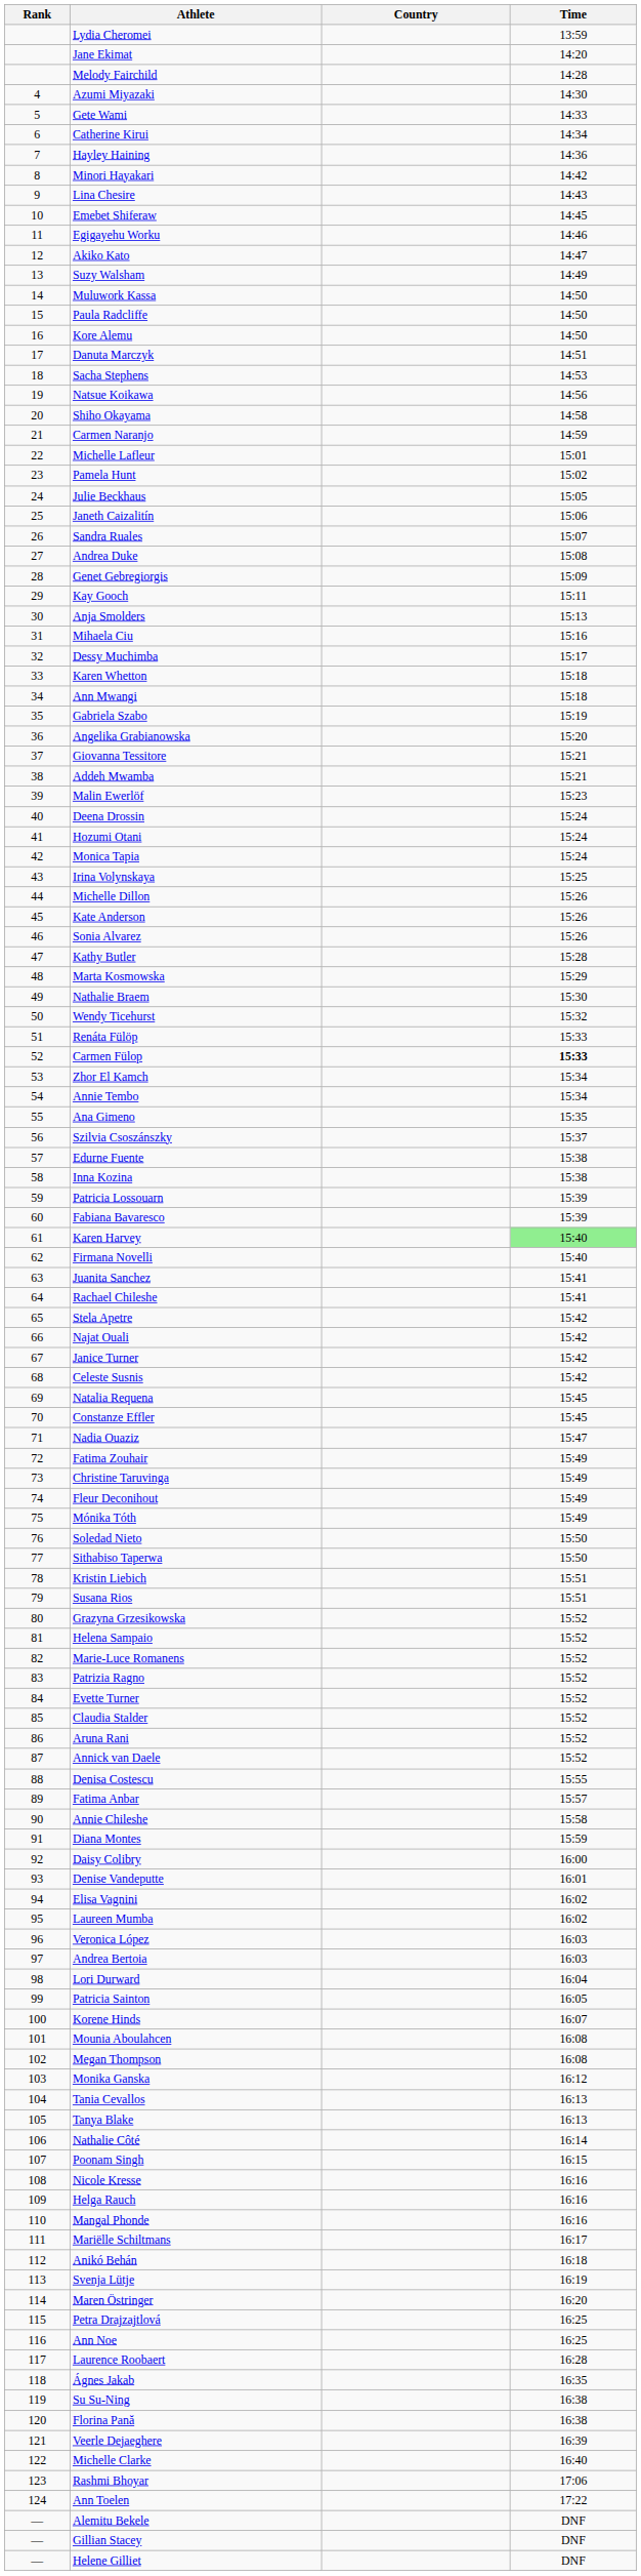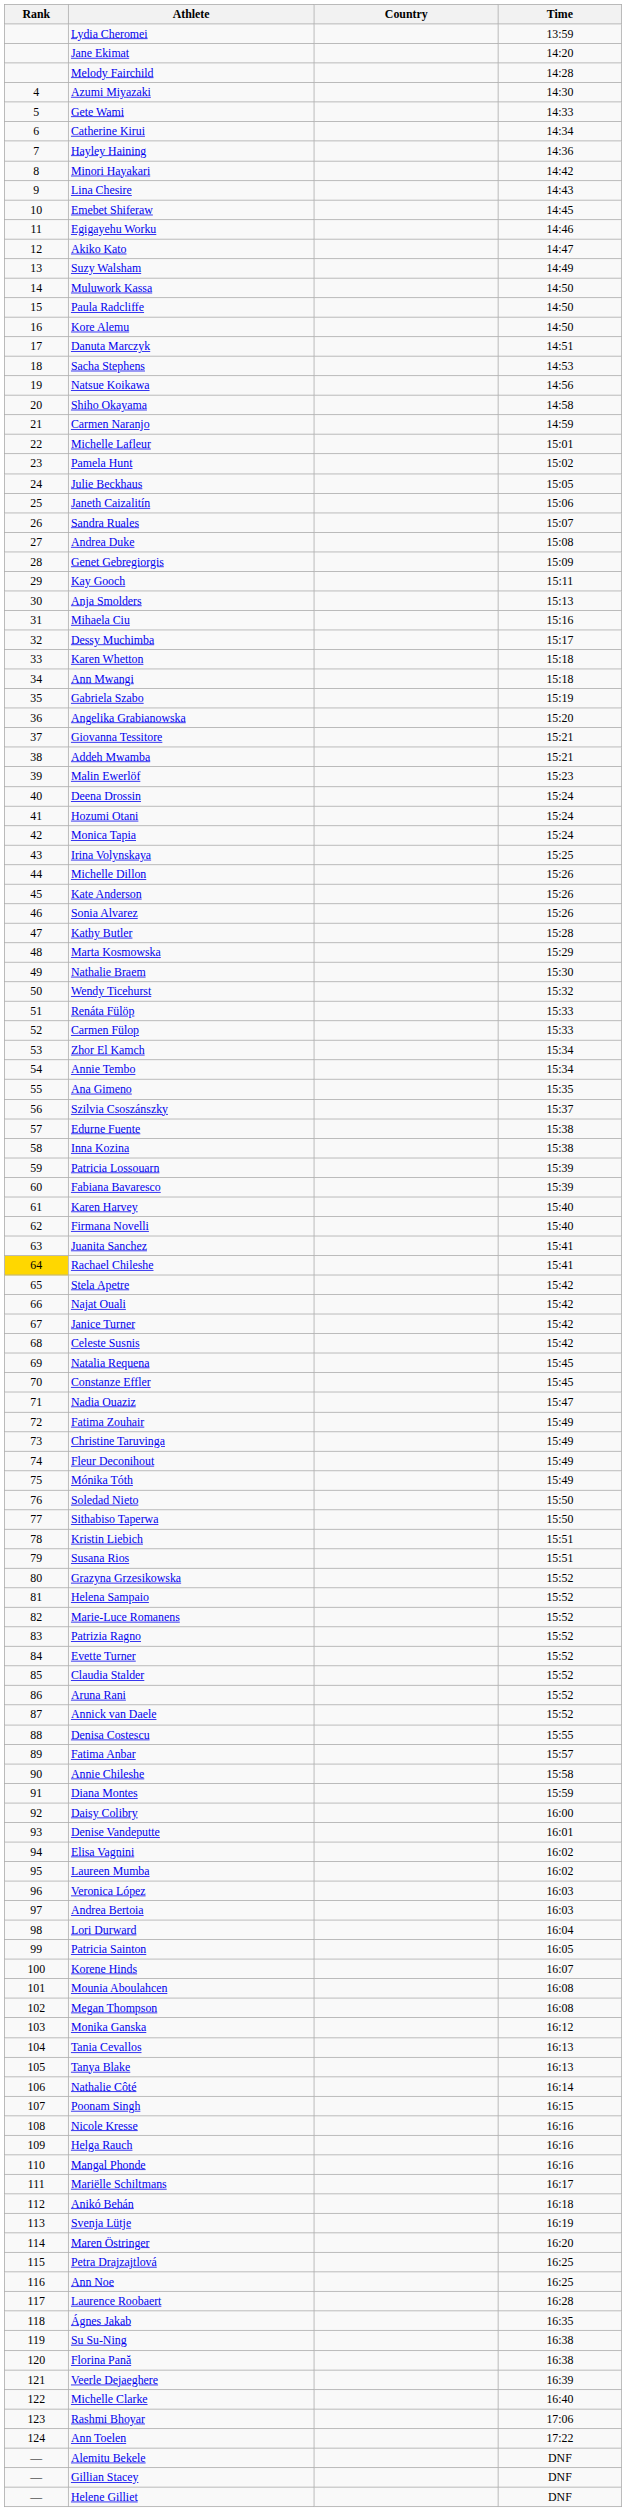Carmen Fülop | Time: bold -> normal
Karen Harvey | Time: lightgreen background -> no background
Rachael Chileshe | Rank: no background -> gold background
